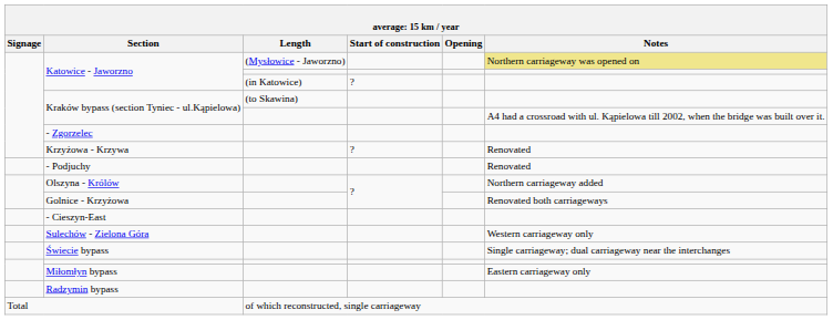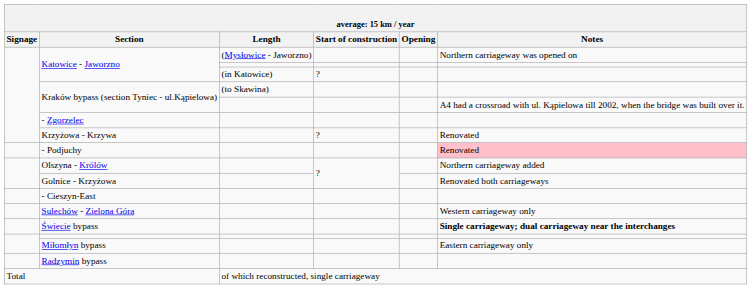Katowice - Jaworzno / (Mysłowice - Jaworzno) | Notes: khaki background -> no background
- Podjuchy | Notes: no background -> pink background
Świecie bypass | Notes: normal -> bold
